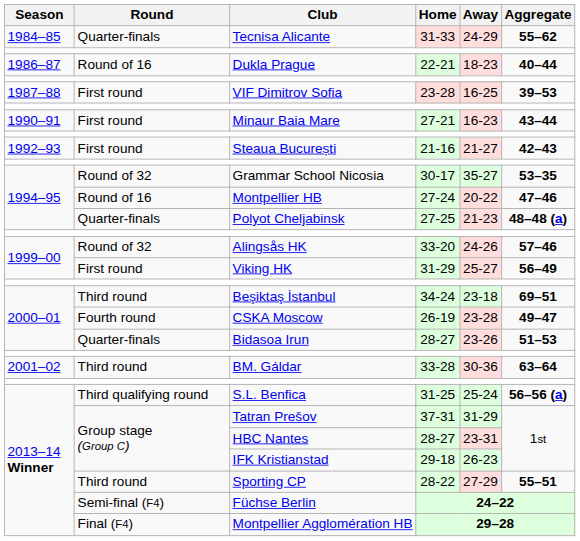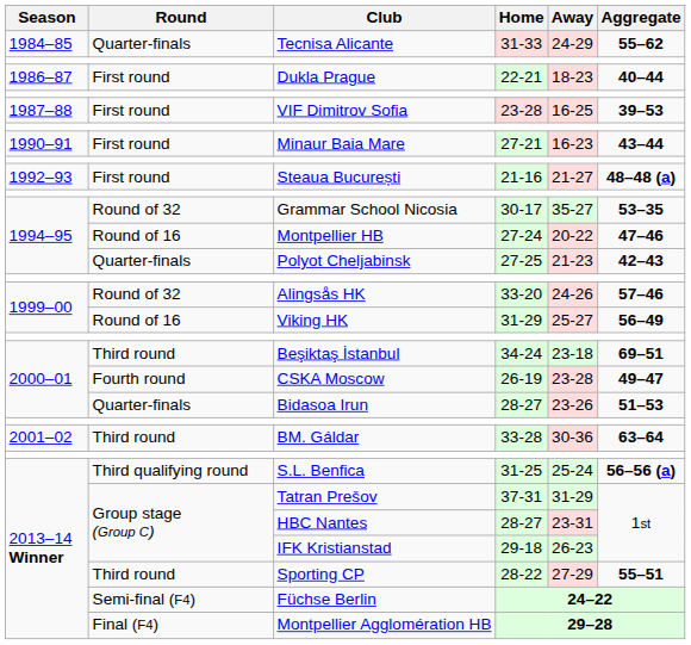Dukla Prague | Round: Round of 16 -> First round
Steaua București | Aggregate: 42–43 -> 48–48 (a)
Polyot Cheljabinsk | Aggregate: 48–48 (a) -> 42–43
Viking HK | Round: First round -> Round of 16
